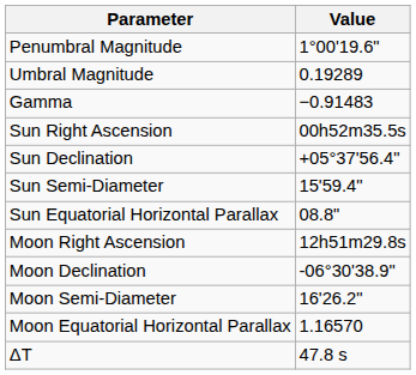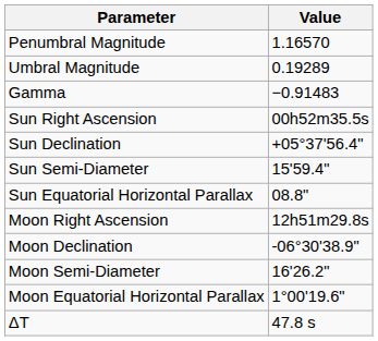Penumbral Magnitude | Value: 1°00'19.6" -> 1.16570
Moon Equatorial Horizontal Parallax | Value: 1.16570 -> 1°00'19.6"
